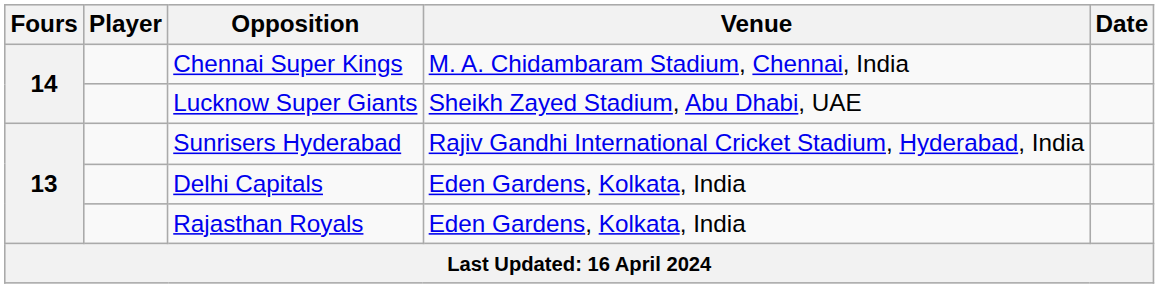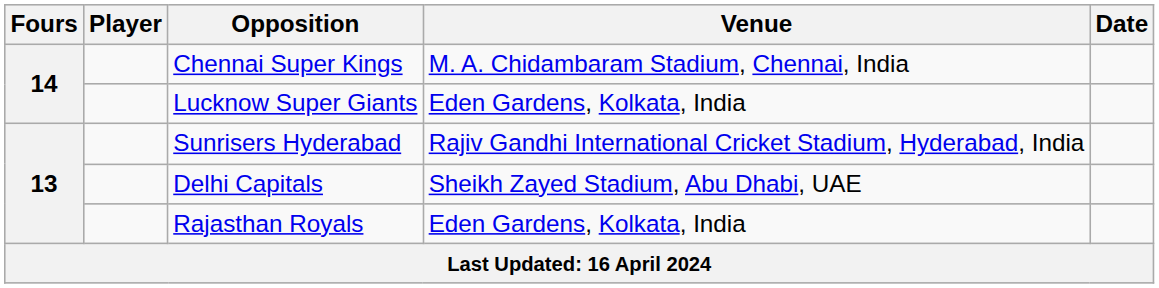Lucknow Super Giants | Venue: Sheikh Zayed Stadium, Abu Dhabi, UAE -> Eden Gardens, Kolkata, India
Delhi Capitals | Venue: Eden Gardens, Kolkata, India -> Sheikh Zayed Stadium, Abu Dhabi, UAE
